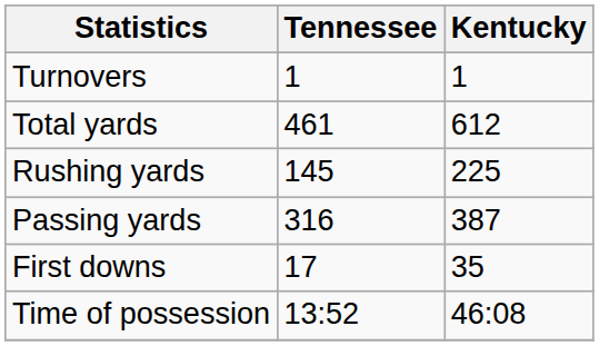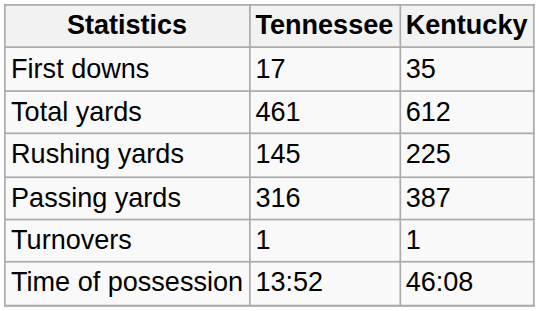rows swapped: First downs <-> Turnovers
